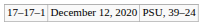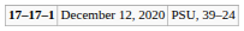December 12, 2020 | column 1: normal -> bold
